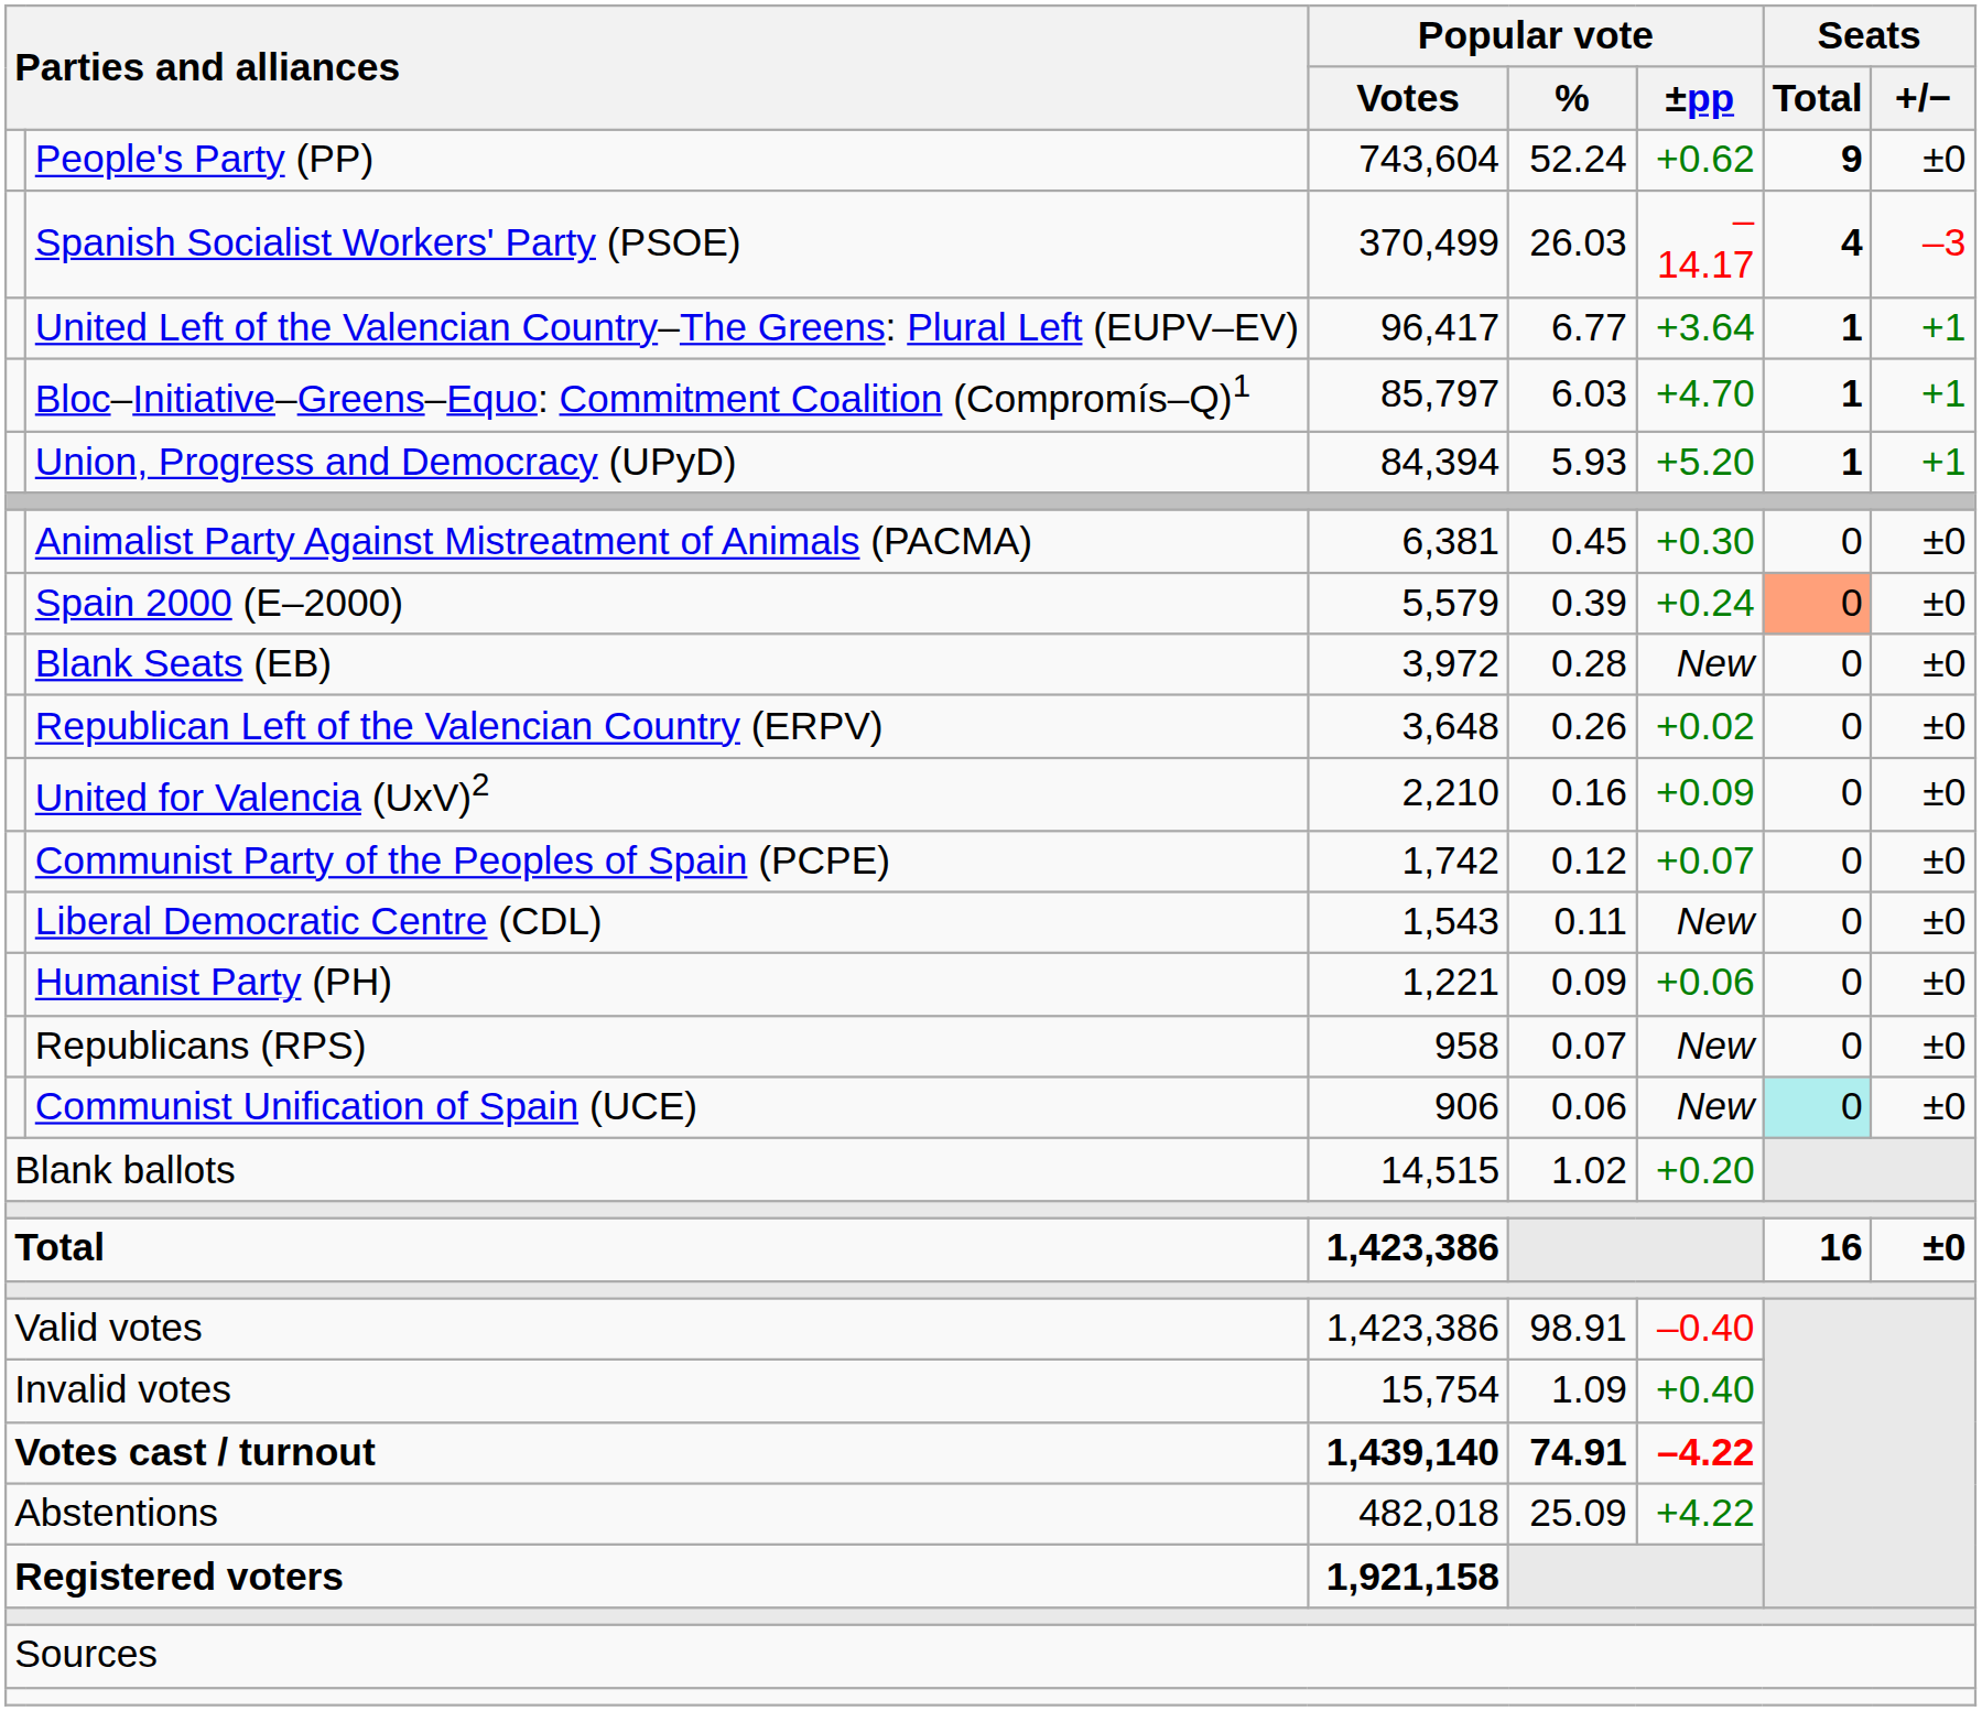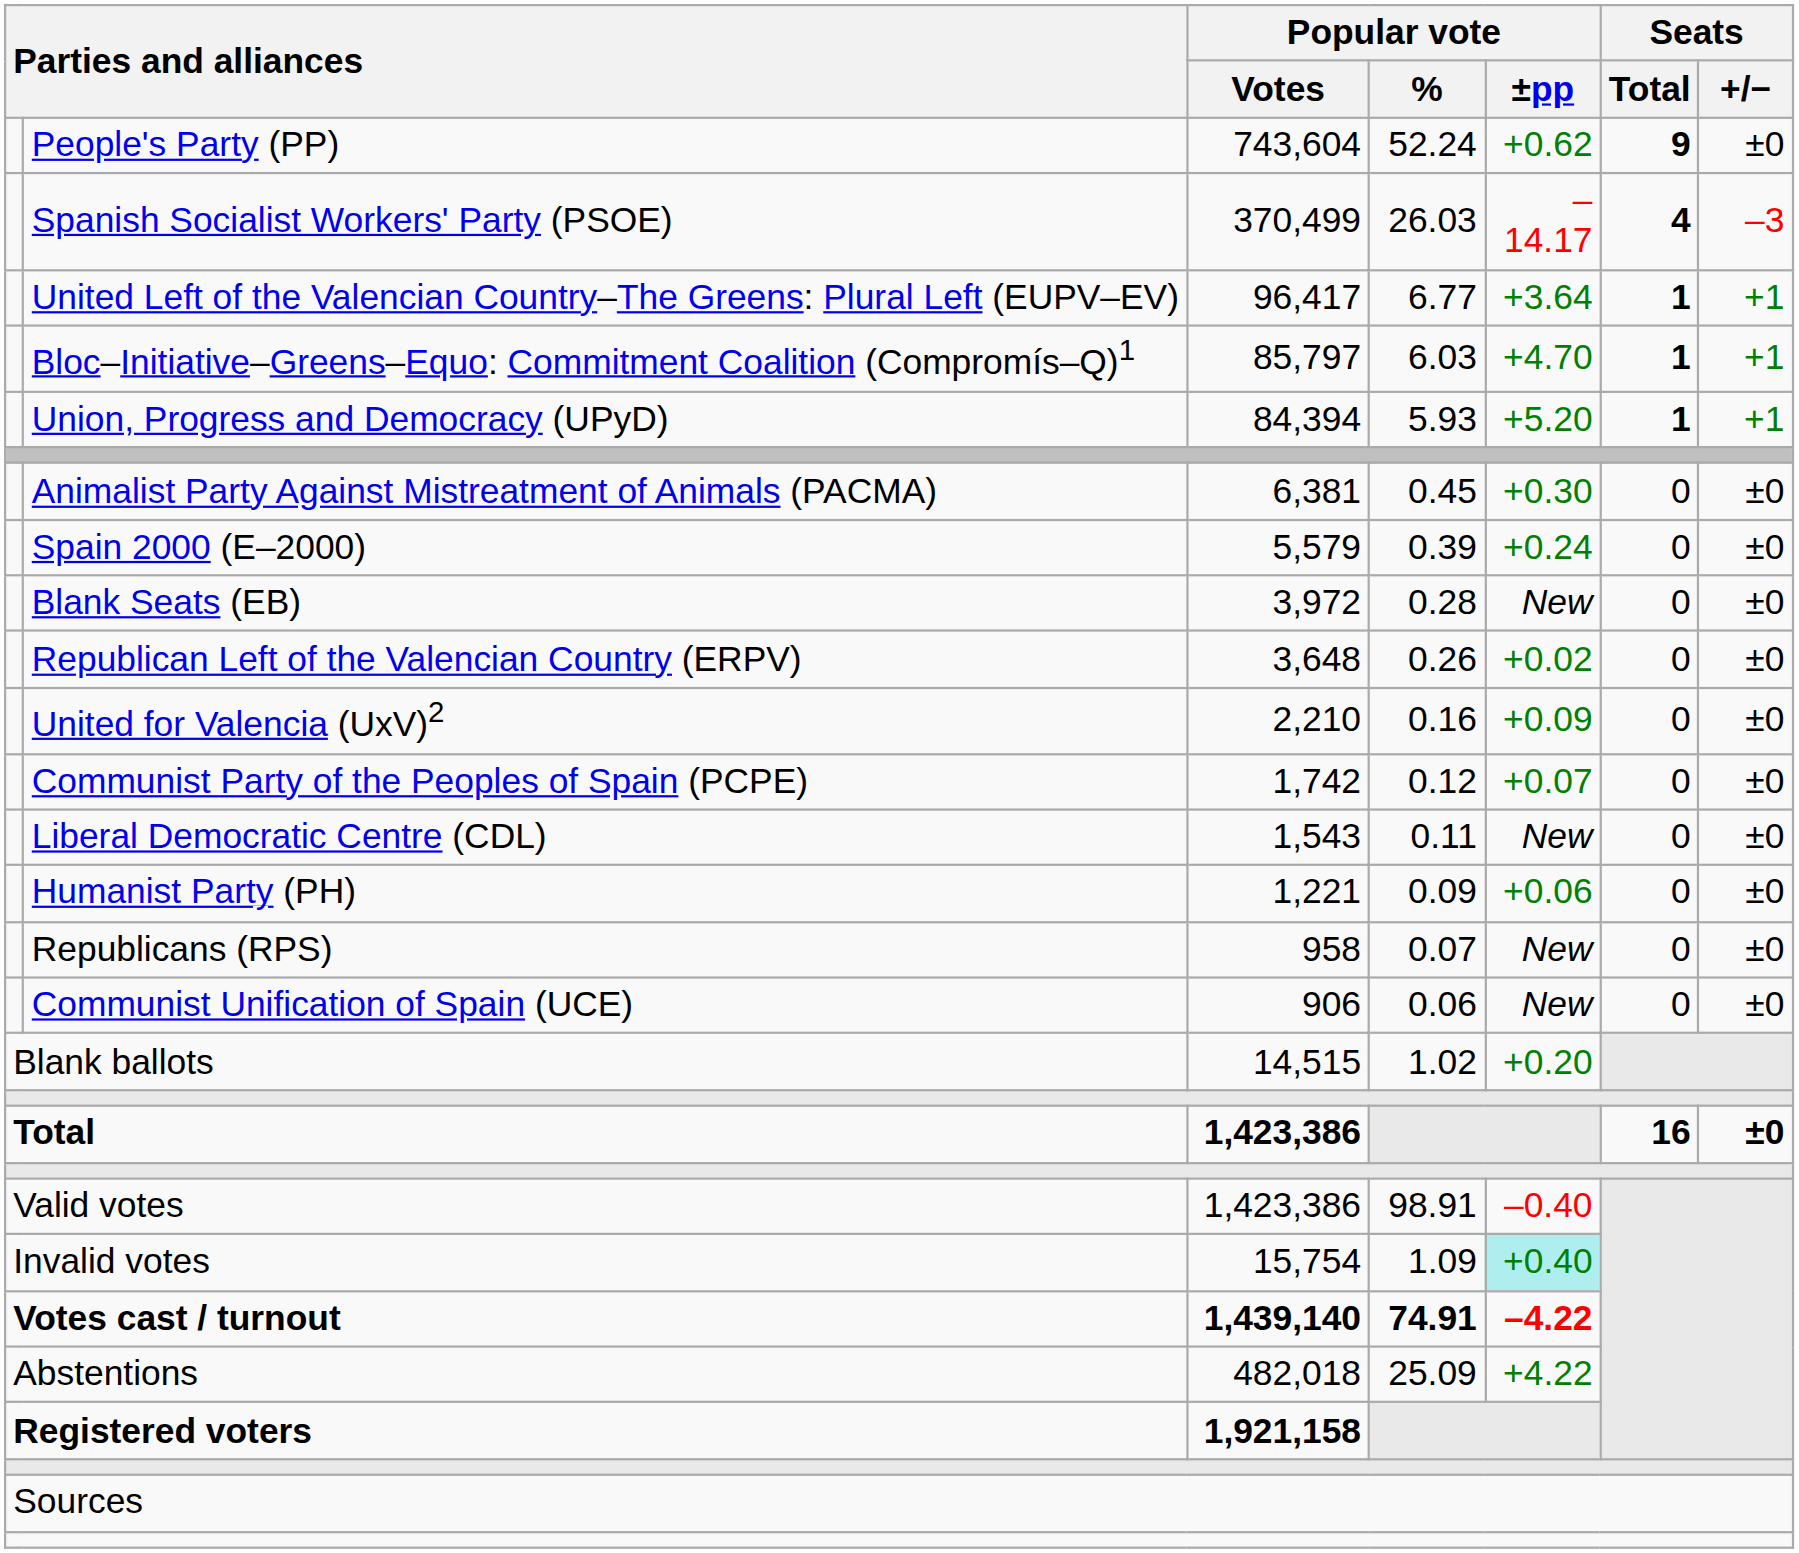Spain 2000 (E–2000) | Seats / Total: lightsalmon background -> no background
Communist Unification of Spain (UCE) | Seats / Total: paleturquoise background -> no background
Invalid votes | Popular vote / ±pp: no background -> paleturquoise background
